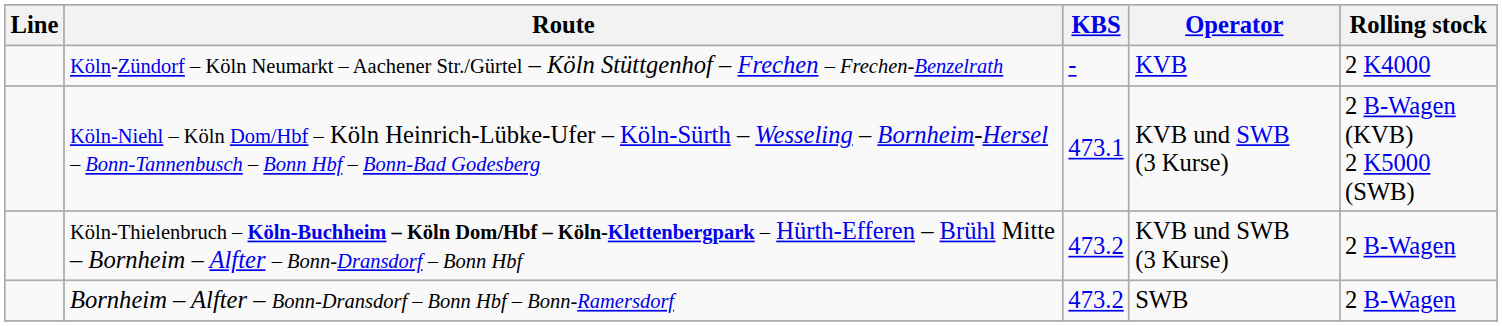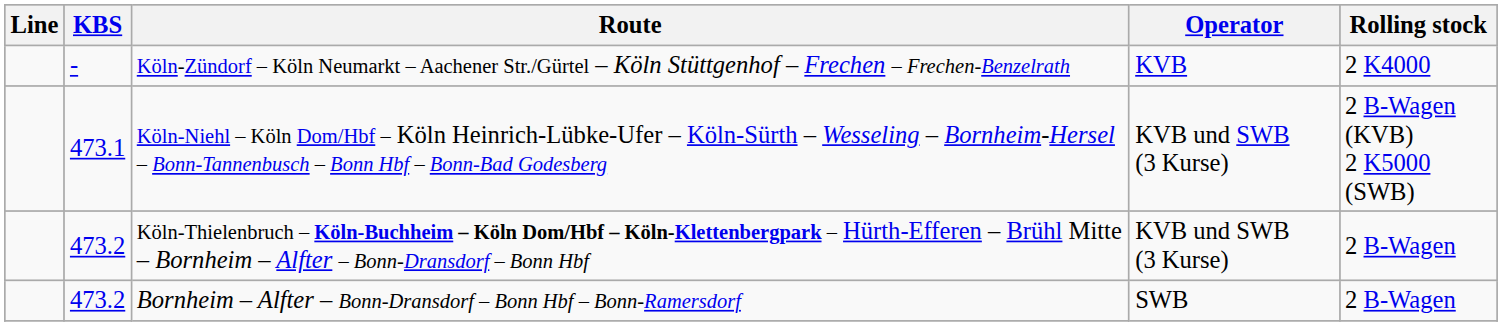columns swapped: Route <-> KBS
